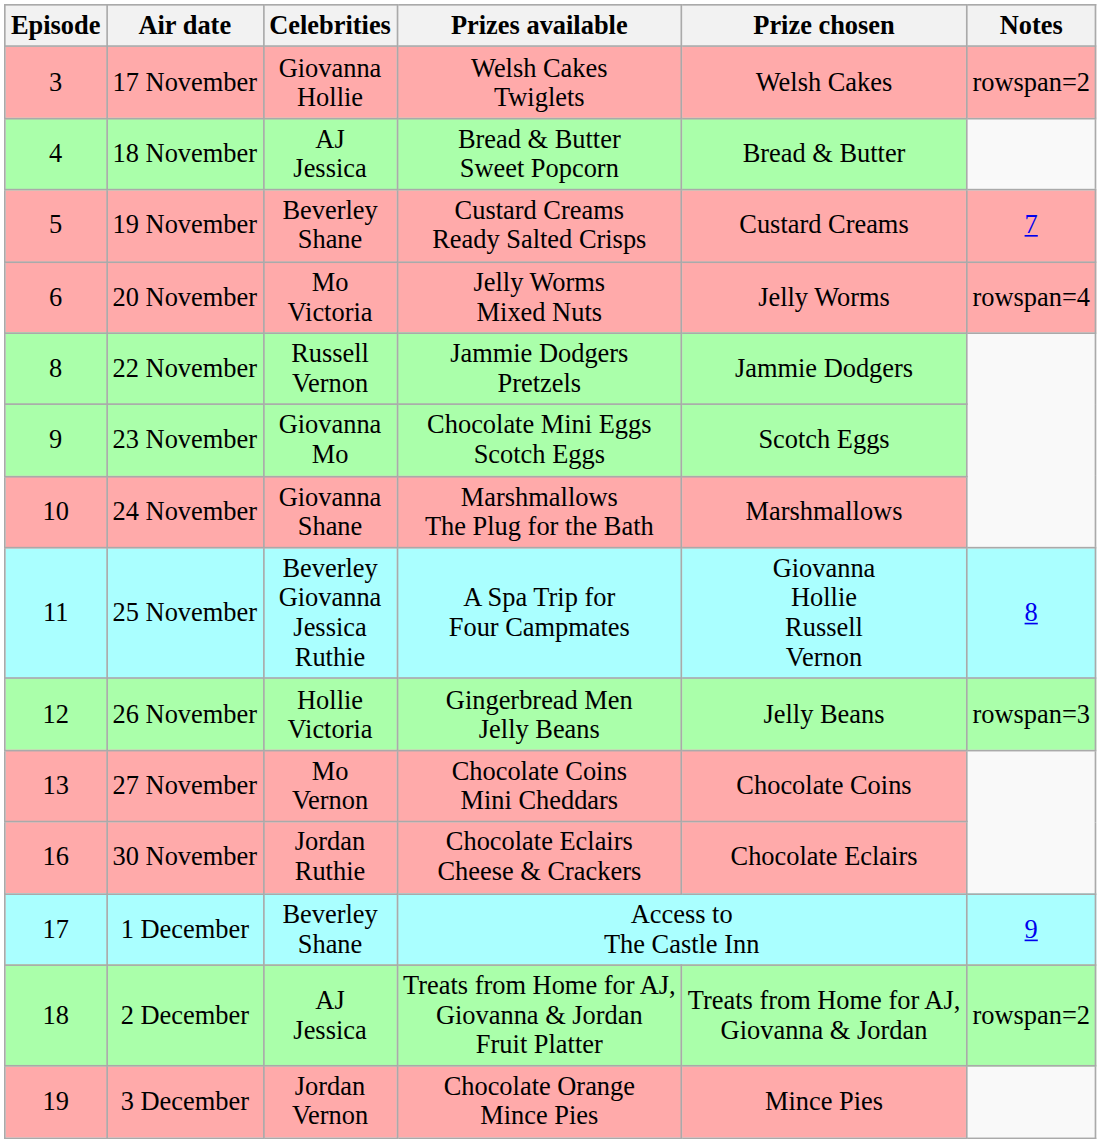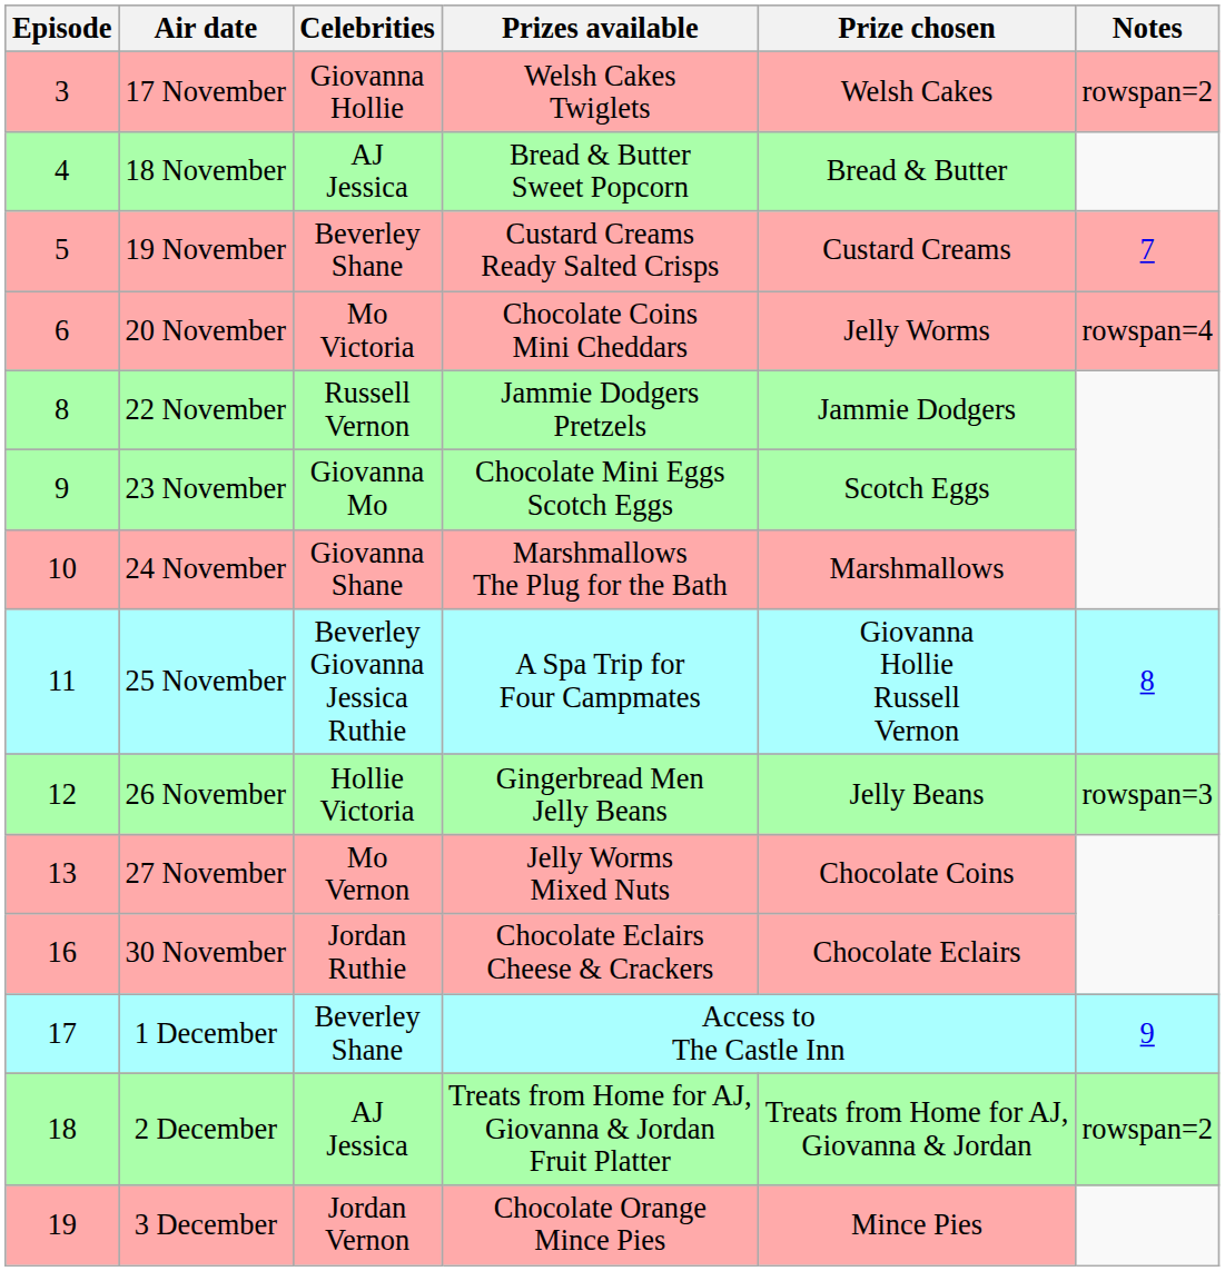20 November | Prizes available: Jelly Worms Mixed Nuts -> Chocolate Coins Mini Cheddars
27 November | Prizes available: Chocolate Coins Mini Cheddars -> Jelly Worms Mixed Nuts
